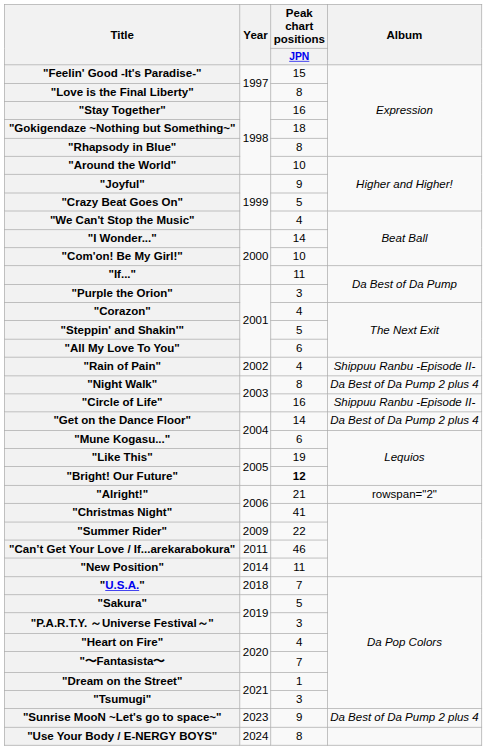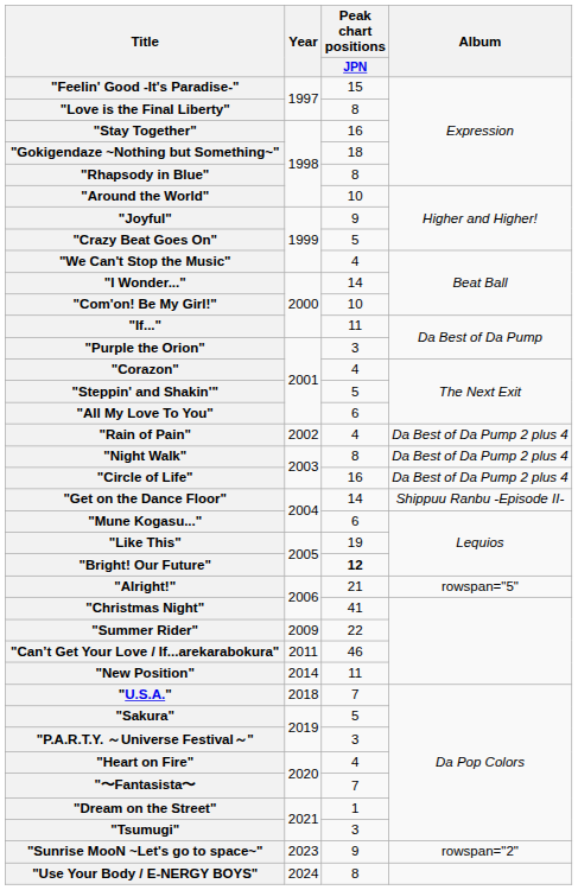"Rain of Pain" | Album: Shippuu Ranbu -Episode II- -> Da Best of Da Pump 2 plus 4
"Circle of Life" | Album: Shippuu Ranbu -Episode II- -> Da Best of Da Pump 2 plus 4
"Get on the Dance Floor" | Album: Da Best of Da Pump 2 plus 4 -> Shippuu Ranbu -Episode II-
"Alright!" | Album: rowspan="2" -> rowspan="5"
"Sunrise MooN ~Let's go to space~" | Album: Da Best of Da Pump 2 plus 4 -> rowspan="2"
